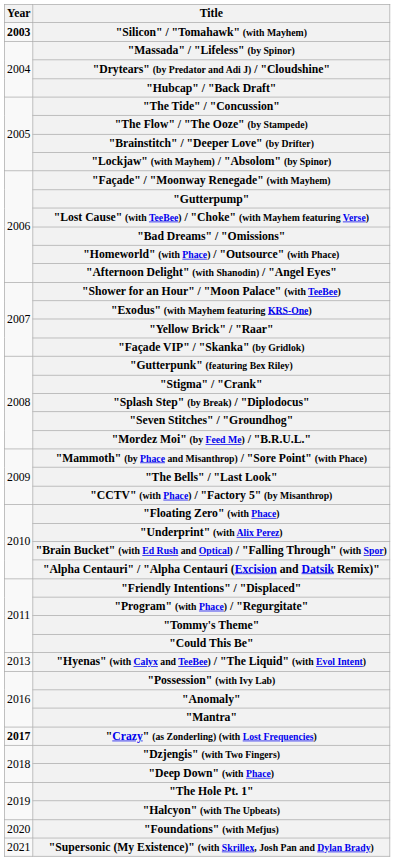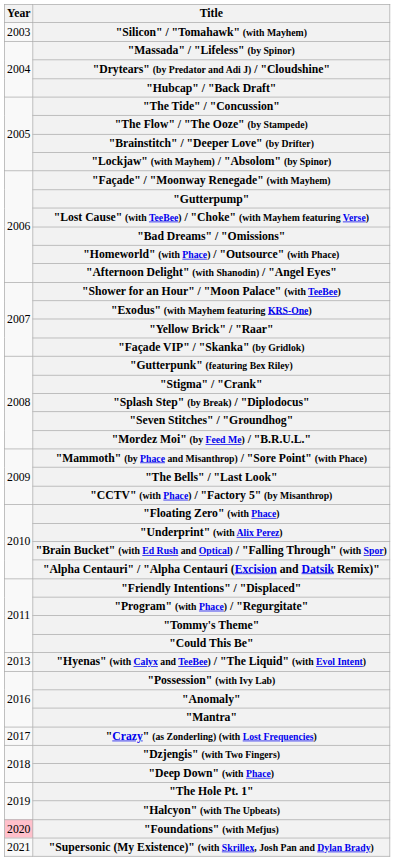"Silicon" / "Tomahawk" (with Mayhem) | Year: bold -> normal
"Crazy" (as Zonderling) (with Lost Frequencies) | Year: bold -> normal
"Foundations" (with Mefjus) | Year: no background -> pink background
